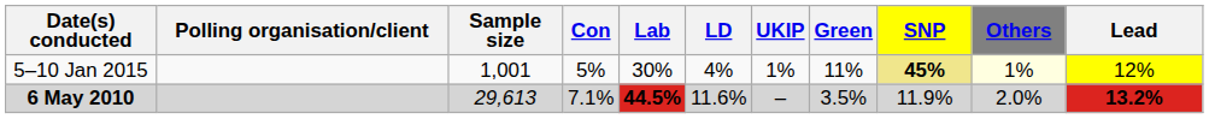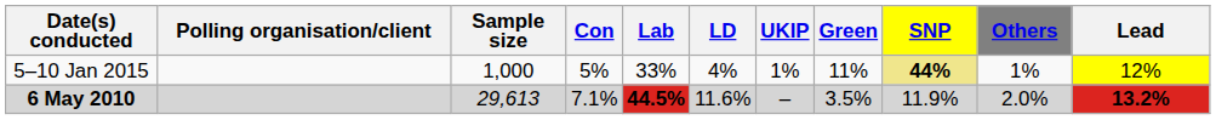5–10 Jan 2015 | Sample size: 1,001 -> 1,000
5–10 Jan 2015 | Lab: 30% -> 33%
5–10 Jan 2015 | SNP: 45% -> 44%
5–10 Jan 2015 | Others: lightyellow background -> no background
